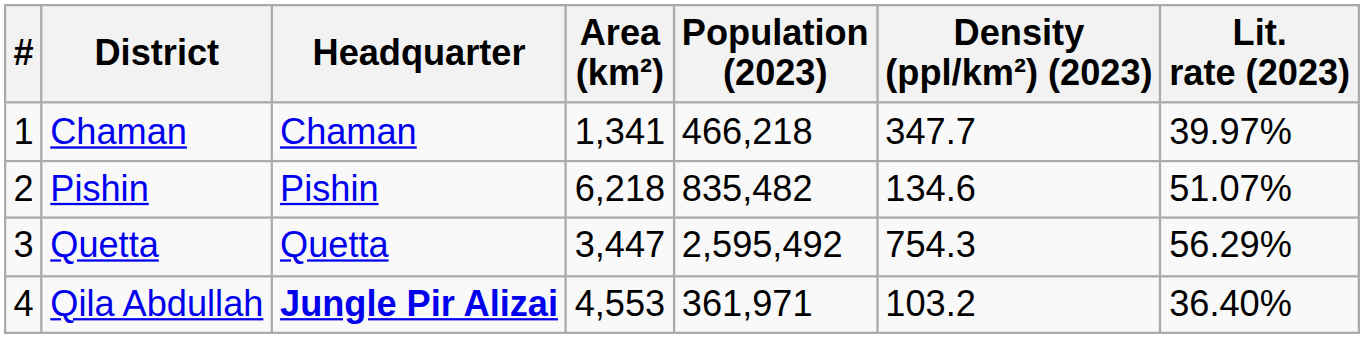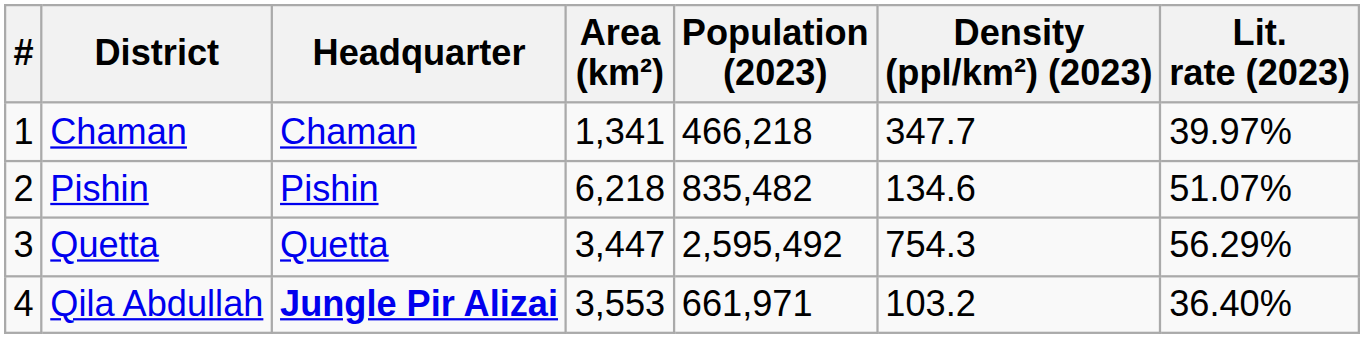Qila Abdullah | Area (km²): 4,553 -> 3,553
Qila Abdullah | Population (2023): 361,971 -> 661,971
